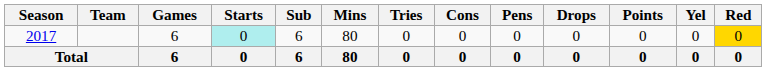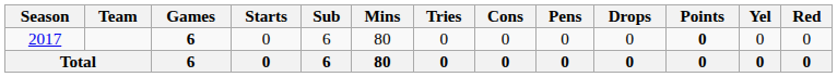2017 | Games: normal -> bold
2017 | Starts: paleturquoise background -> no background
2017 | Points: normal -> bold
2017 | Red: gold background -> no background
